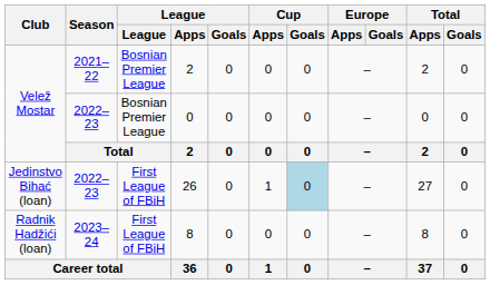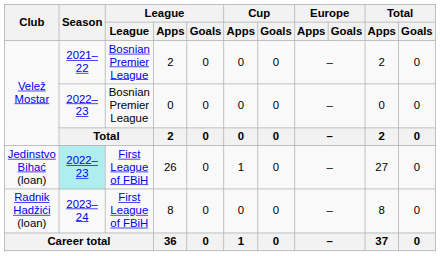26 | Season: no background -> paleturquoise background
26 | Cup / Goals: lightblue background -> no background
